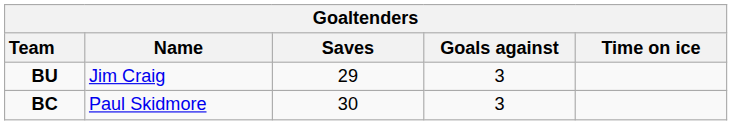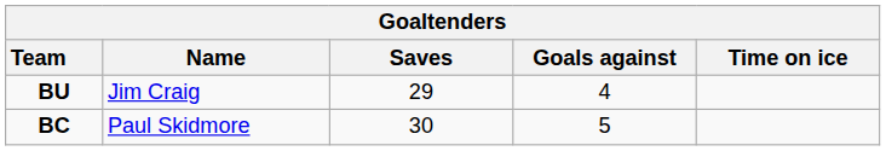BU | Goals against: 3 -> 4
BC | Goals against: 3 -> 5
